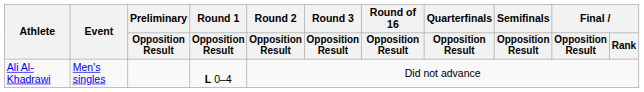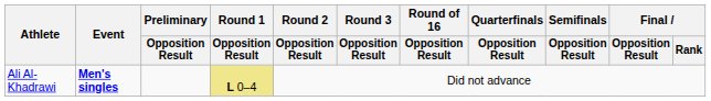Ali Al-Khadrawi | Event: normal -> bold
Ali Al-Khadrawi | Round 1 / Opposition Result: no background -> khaki background
